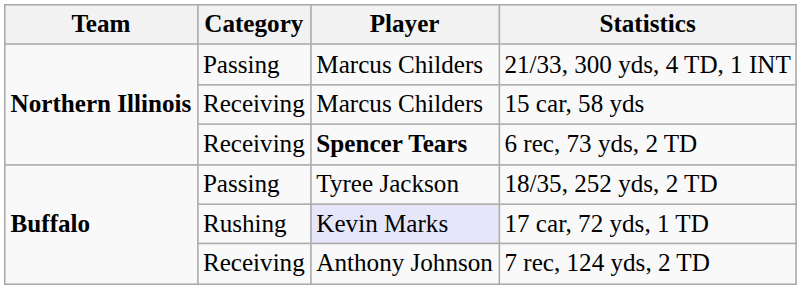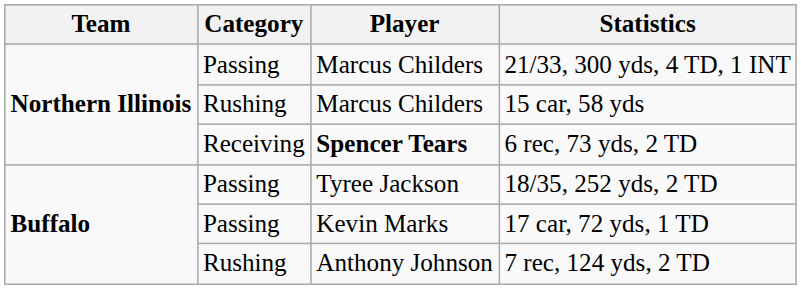15 car, 58 yds | Category: Receiving -> Rushing
17 car, 72 yds, 1 TD | Category: Rushing -> Passing
17 car, 72 yds, 1 TD | Player: lavender background -> no background
7 rec, 124 yds, 2 TD | Category: Receiving -> Rushing
